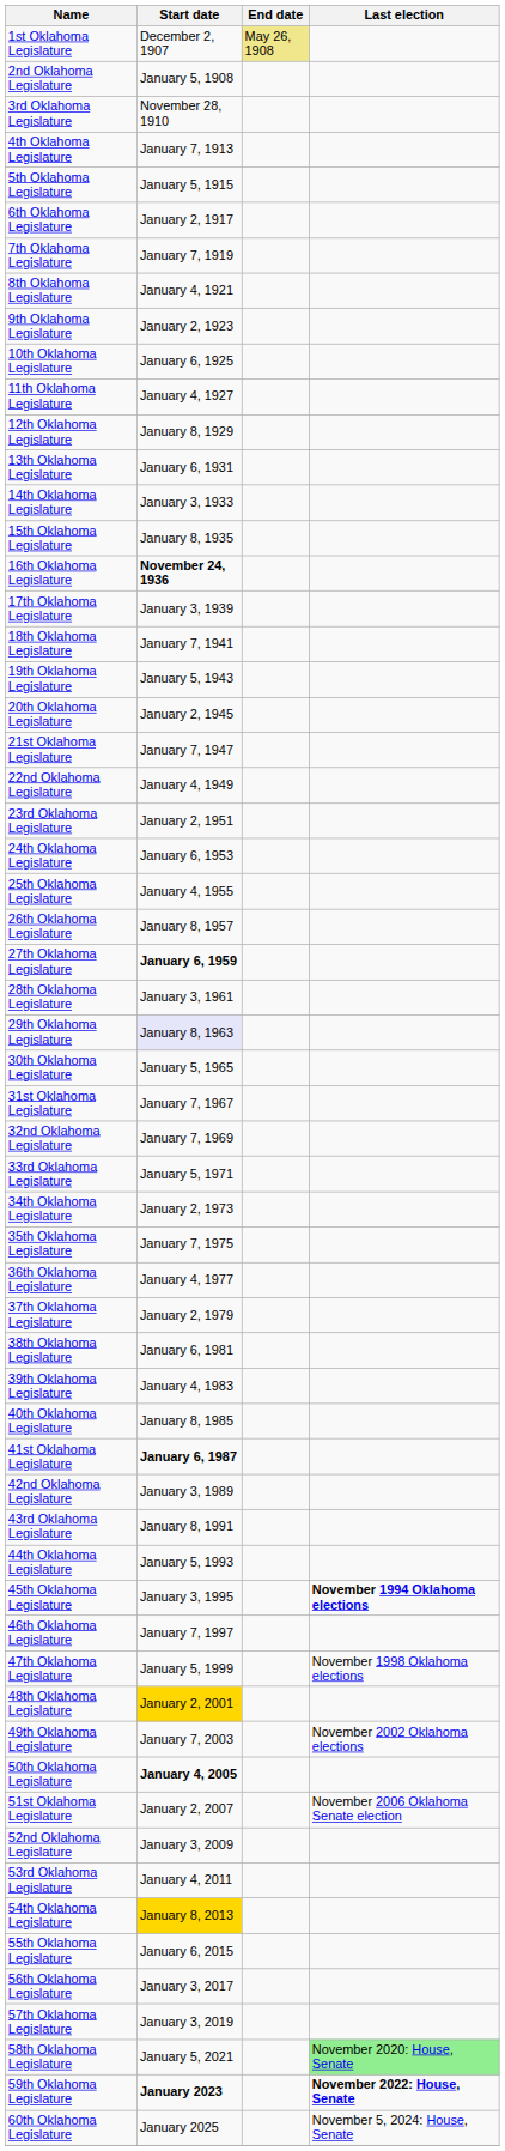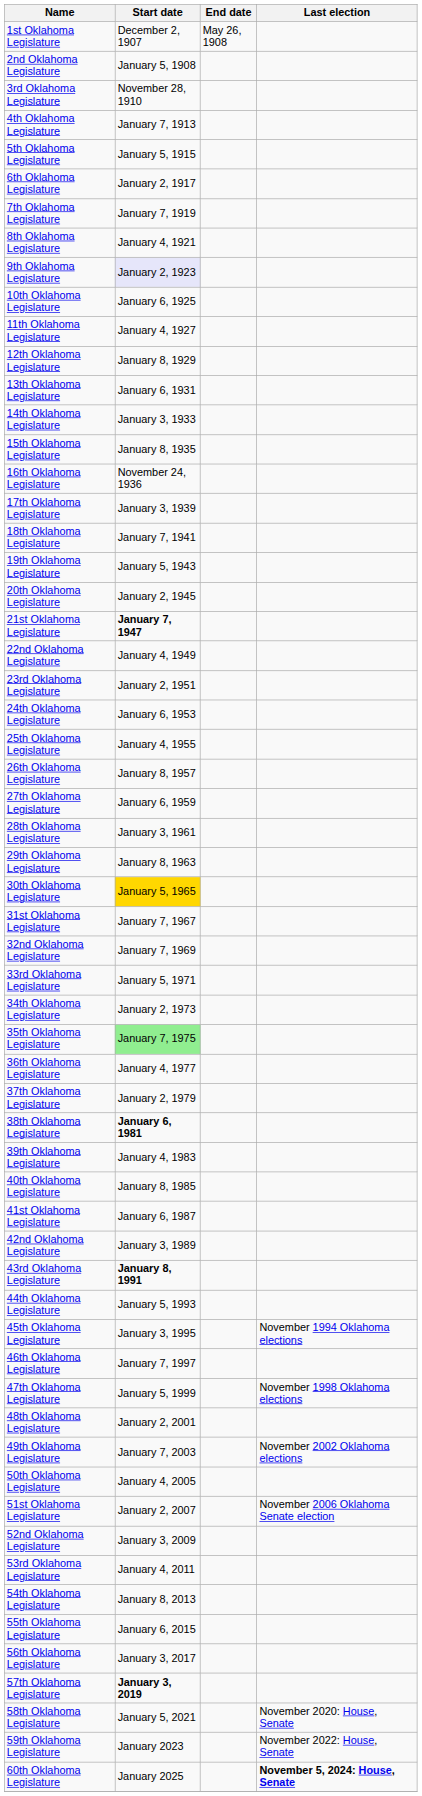1st Oklahoma Legislature | End date: khaki background -> no background
9th Oklahoma Legislature | Start date: no background -> lavender background
16th Oklahoma Legislature | Start date: bold -> normal
21st Oklahoma Legislature | Start date: normal -> bold
27th Oklahoma Legislature | Start date: bold -> normal
29th Oklahoma Legislature | Start date: lavender background -> no background
30th Oklahoma Legislature | Start date: no background -> gold background
35th Oklahoma Legislature | Start date: no background -> lightgreen background
38th Oklahoma Legislature | Start date: normal -> bold
41st Oklahoma Legislature | Start date: bold -> normal
43rd Oklahoma Legislature | Start date: normal -> bold
45th Oklahoma Legislature | Last election: bold -> normal
48th Oklahoma Legislature | Start date: gold background -> no background
50th Oklahoma Legislature | Start date: bold -> normal
54th Oklahoma Legislature | Start date: gold background -> no background
57th Oklahoma Legislature | Start date: normal -> bold
58th Oklahoma Legislature | Last election: lightgreen background -> no background
59th Oklahoma Legislature | Start date: bold -> normal
59th Oklahoma Legislature | Last election: bold -> normal
60th Oklahoma Legislature | Last election: normal -> bold
